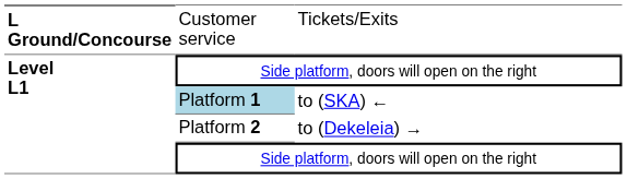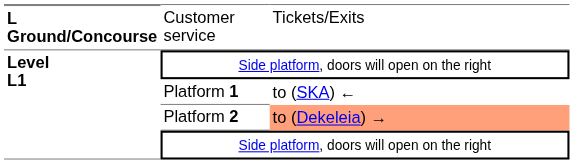Platform 1 | column 2: lightblue background -> no background
Platform 2 | column 3: no background -> lightsalmon background
